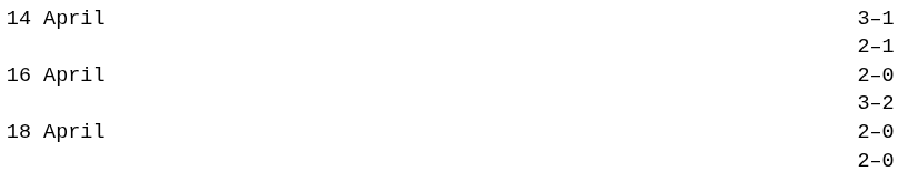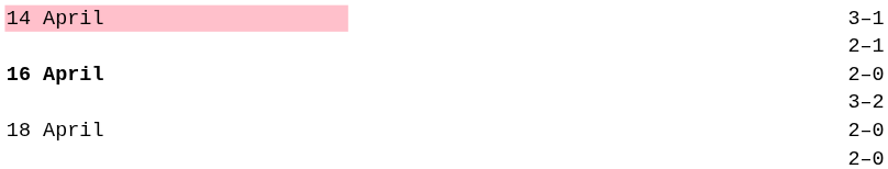14 April | column 1: no background -> pink background
16 April | column 1: normal -> bold
